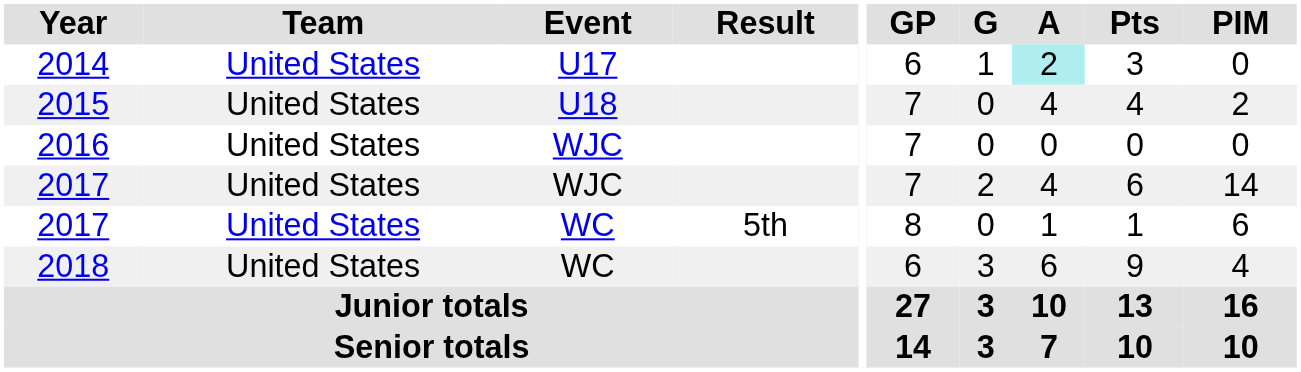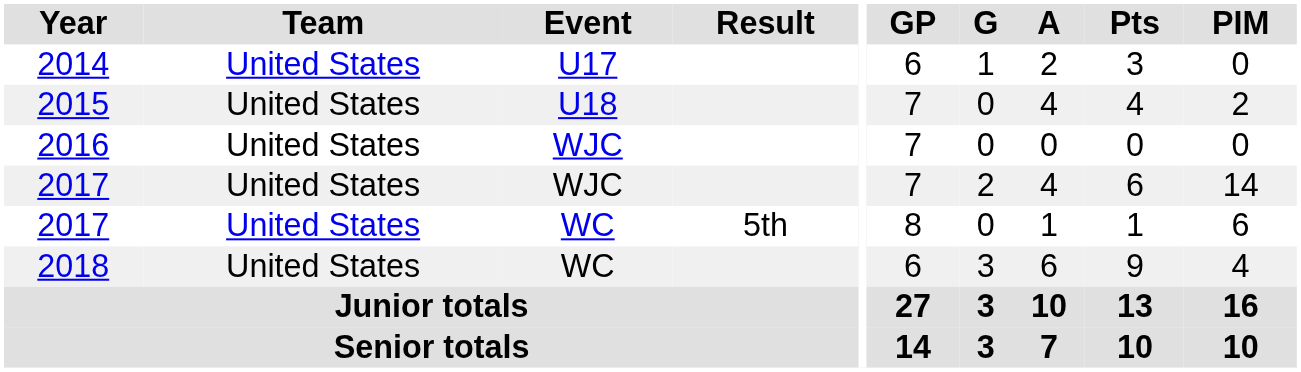2014 | A: paleturquoise background -> no background
